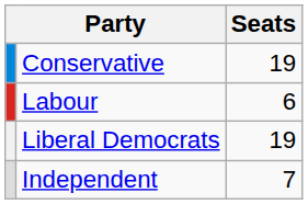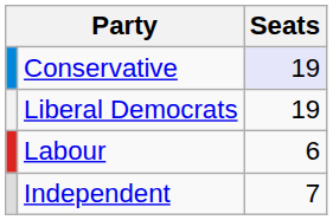Conservative | Seats: no background -> lavender background
rows swapped: Labour <-> Liberal Democrats
